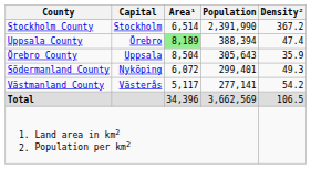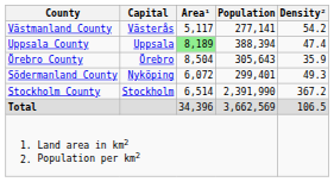rows swapped: Stockholm County <-> Västmanland County
Uppsala County | Capital: Örebro -> Uppsala
Örebro County | Capital: Uppsala -> Örebro
